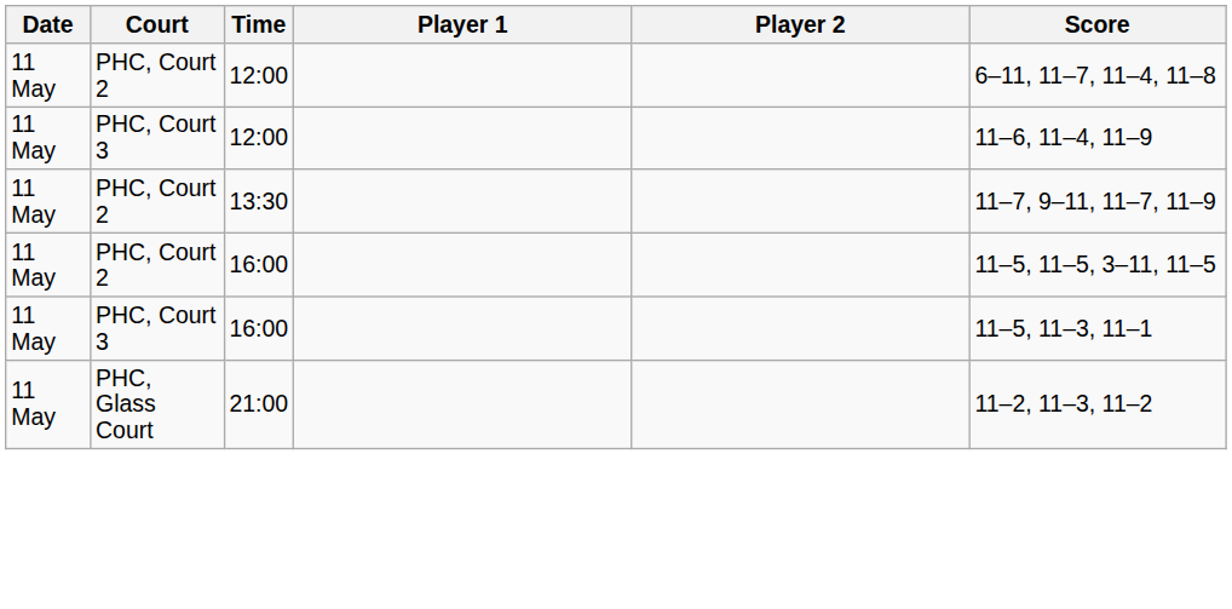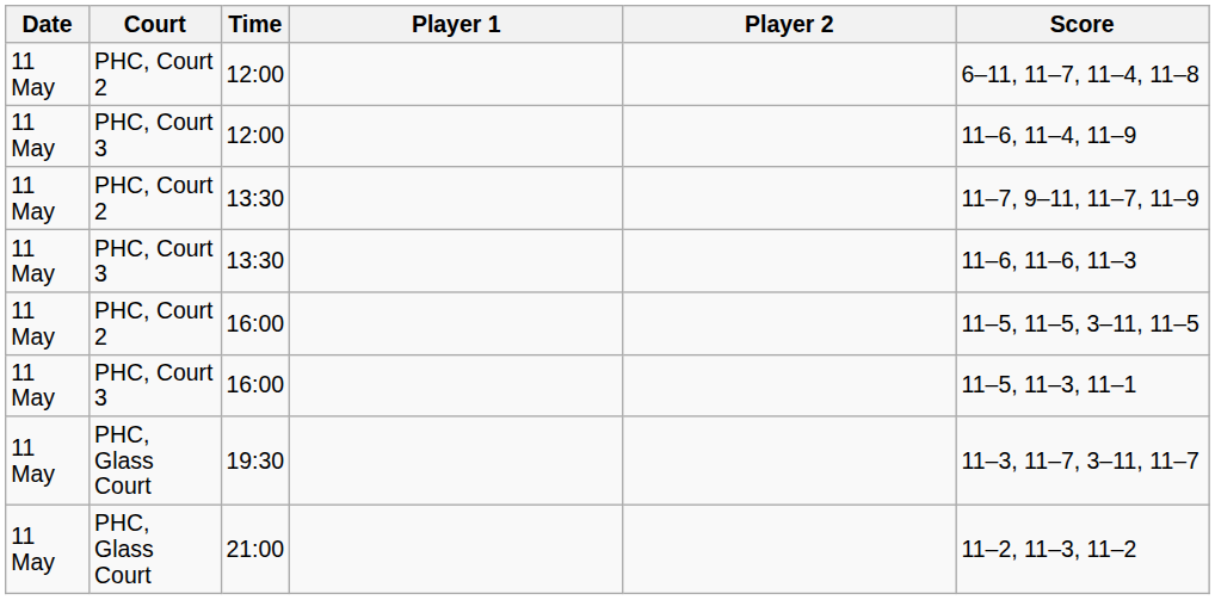+ row: 11 May | PHC, Court 3 | 13:30 | 11–6, 11–6, 11–3
+ row: 11 May | PHC, Glass Court | 19:30 | 11–3, 11–7, 3–11, 11–7
